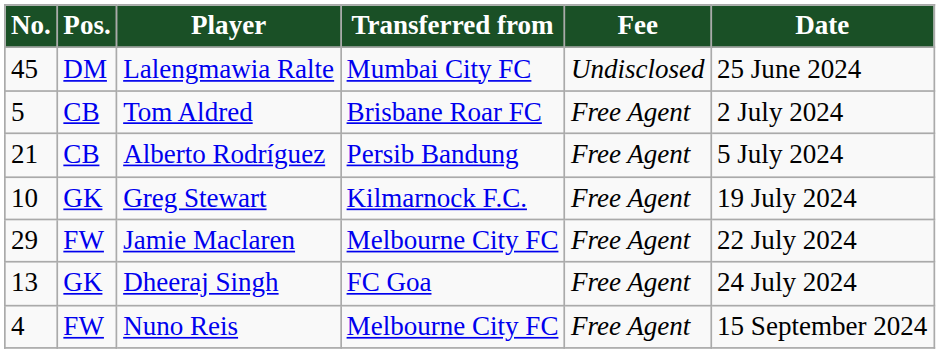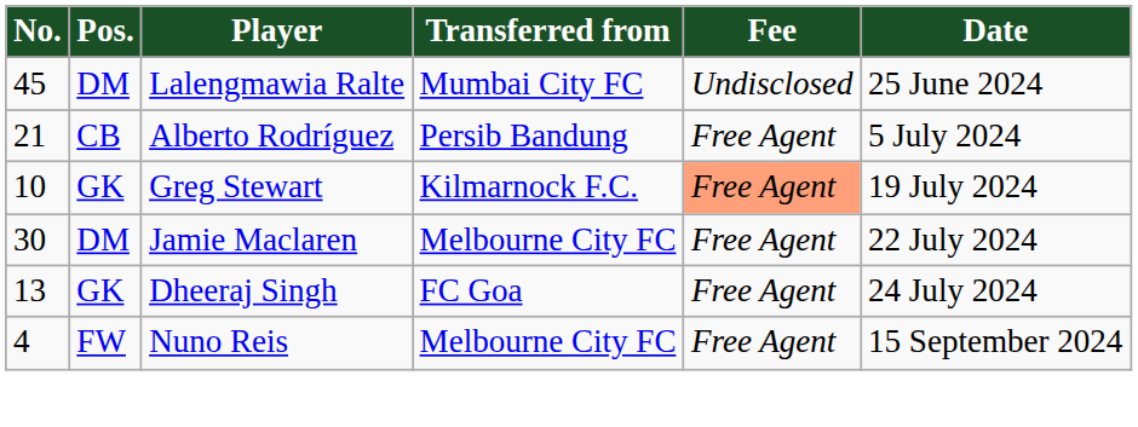- row: 5 | CB | Tom Aldred | Brisbane Roar FC | Free Agent | 2 July 2024
Greg Stewart | Fee: no background -> lightsalmon background
Jamie Maclaren | No.: 29 -> 30
Jamie Maclaren | Pos.: FW -> DM
